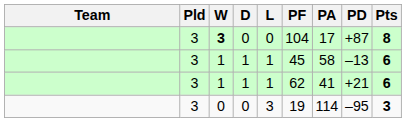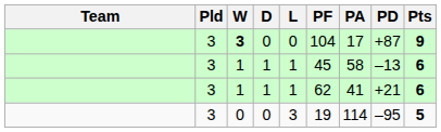row 2 | Pts: 8 -> 9
row 5 | Pts: 3 -> 5
